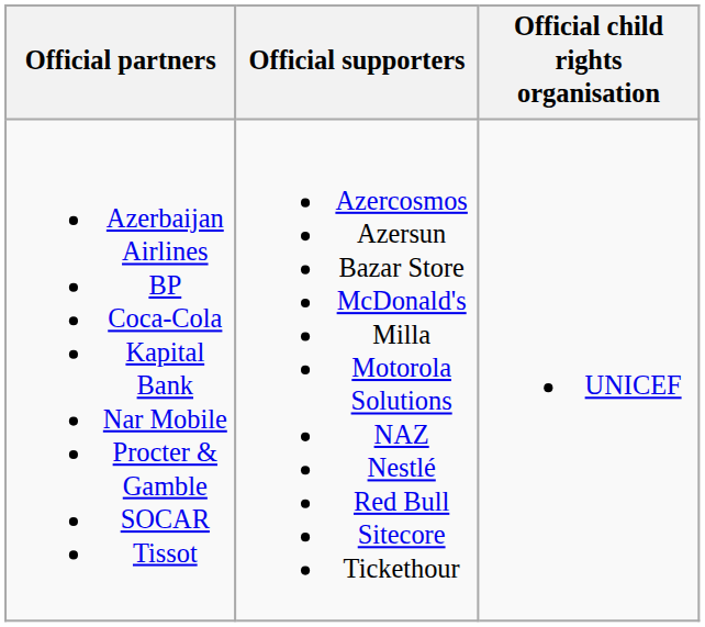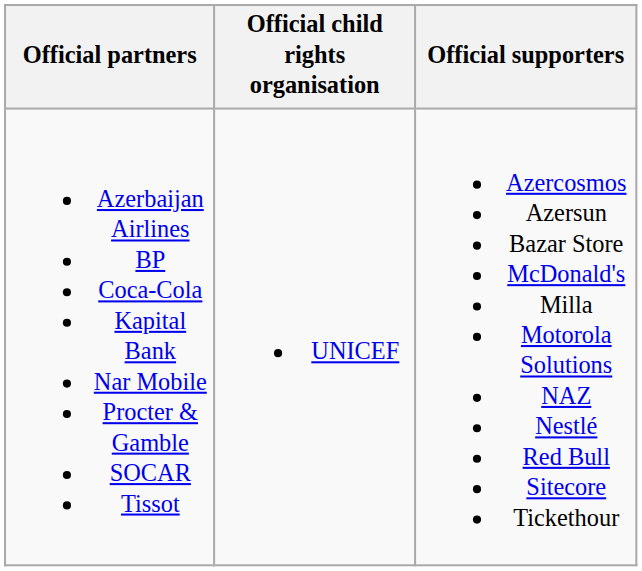columns swapped: Official supporters <-> Official child rights organisation
